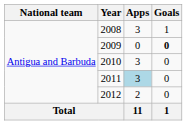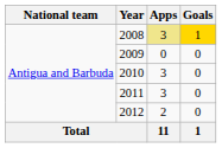2008 | Apps: no background -> khaki background
2008 | Goals: no background -> gold background
2009 | Goals: bold -> normal
2011 | Apps: lightblue background -> no background
